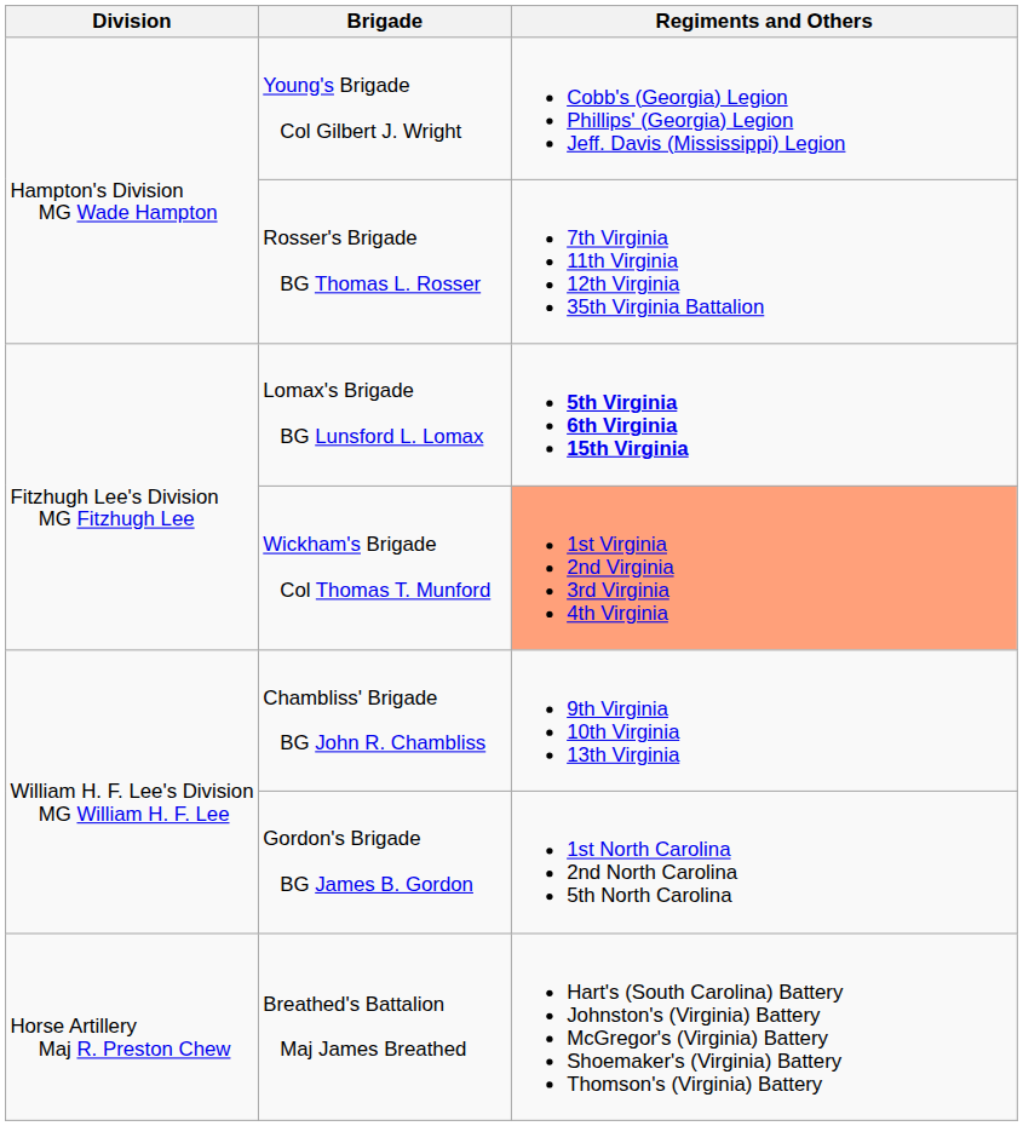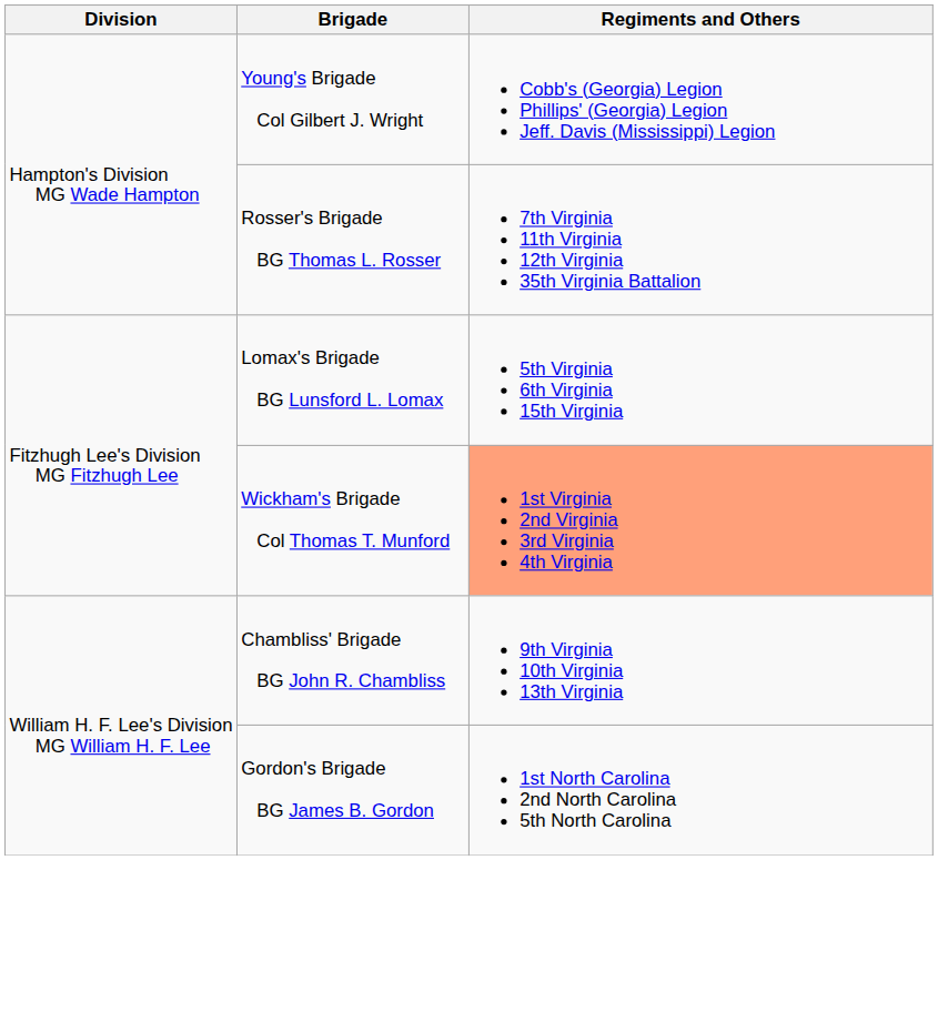Lomax's Brigade BG Lunsford L. Lomax | Regiments and Others: bold -> normal
- row: Horse Artillery Maj R. Preston Chew | Breathed's Battalion Maj James Breathed | Hart's (South Carolina) Battery Johnston's (Virginia) Battery McGregor's (Virginia) Battery Shoemaker's (Virginia) Battery Thomson's (Virginia) Battery
